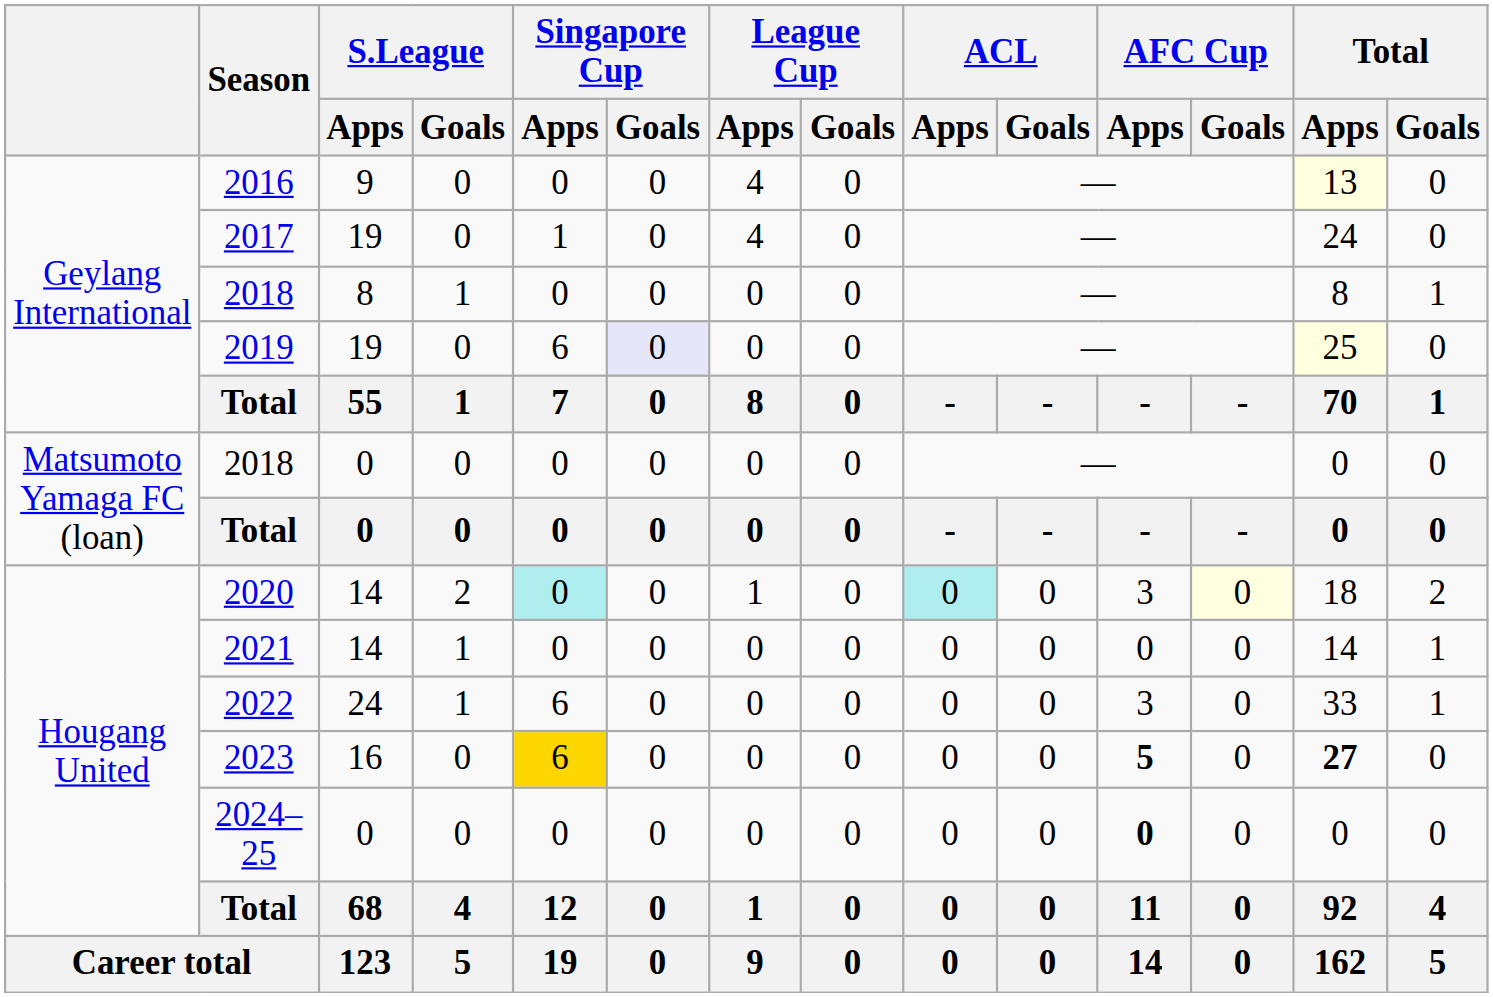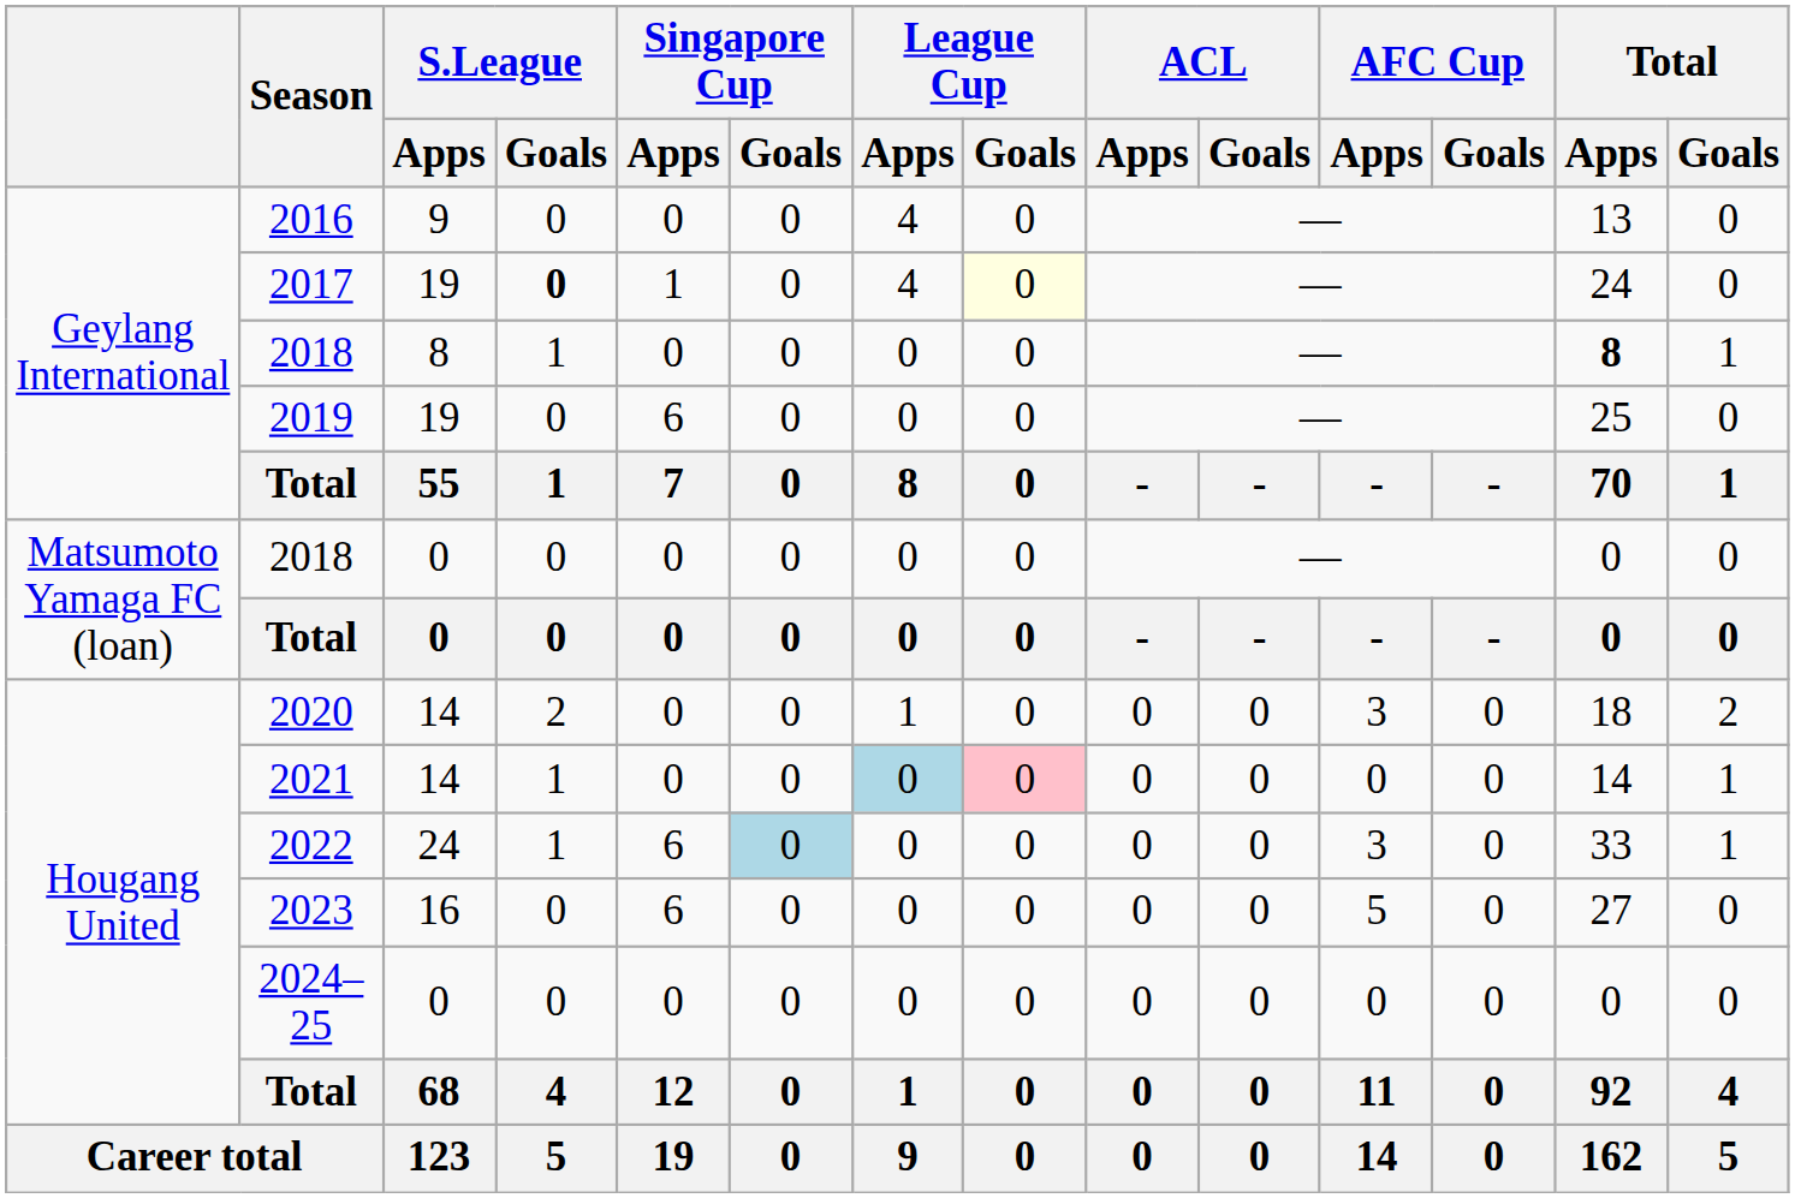2016 | Total / Apps: lightyellow background -> no background
2017 | S.League / Goals: normal -> bold
2017 | League Cup / Goals: no background -> lightyellow background
2018 / 8 | Total / Apps: normal -> bold
2019 | Singapore Cup / Goals: lavender background -> no background
2019 | Total / Apps: lightyellow background -> no background
2020 | Singapore Cup / Apps: paleturquoise background -> no background
2020 | ACL / Apps: paleturquoise background -> no background
2020 | AFC Cup / Goals: lightyellow background -> no background
2021 | League Cup / Apps: no background -> lightblue background
2021 | League Cup / Goals: no background -> pink background
2022 | Singapore Cup / Goals: no background -> lightblue background
2023 | Singapore Cup / Apps: gold background -> no background
2023 | AFC Cup / Apps: bold -> normal
2023 | Total / Apps: bold -> normal
2024–25 | AFC Cup / Apps: bold -> normal
